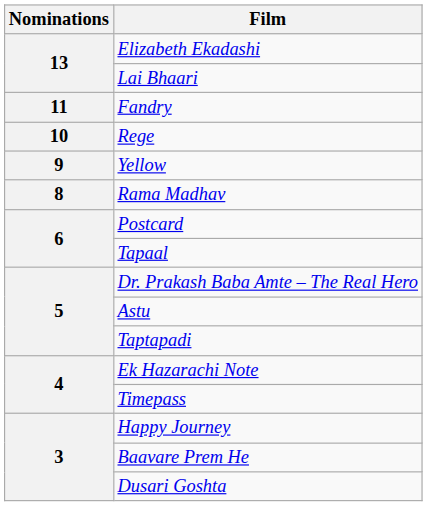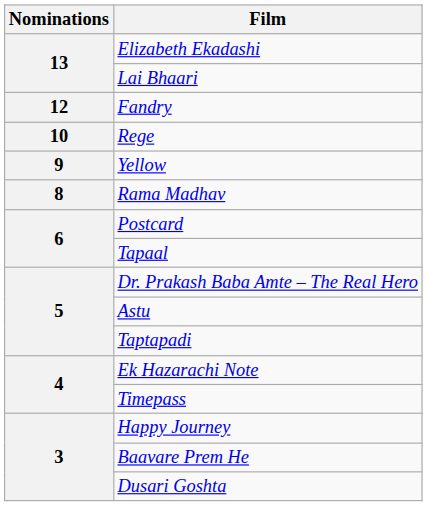Fandry | Nominations: 11 -> 12
